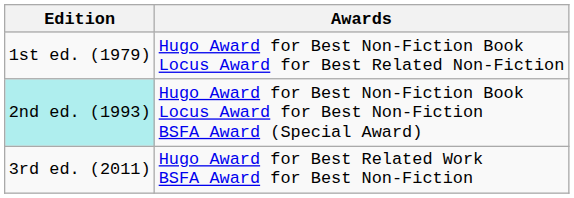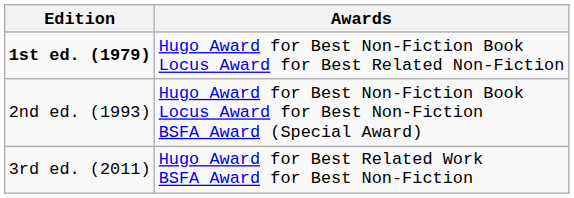1st ed. (1979) | Edition: normal -> bold
2nd ed. (1993) | Edition: paleturquoise background -> no background
